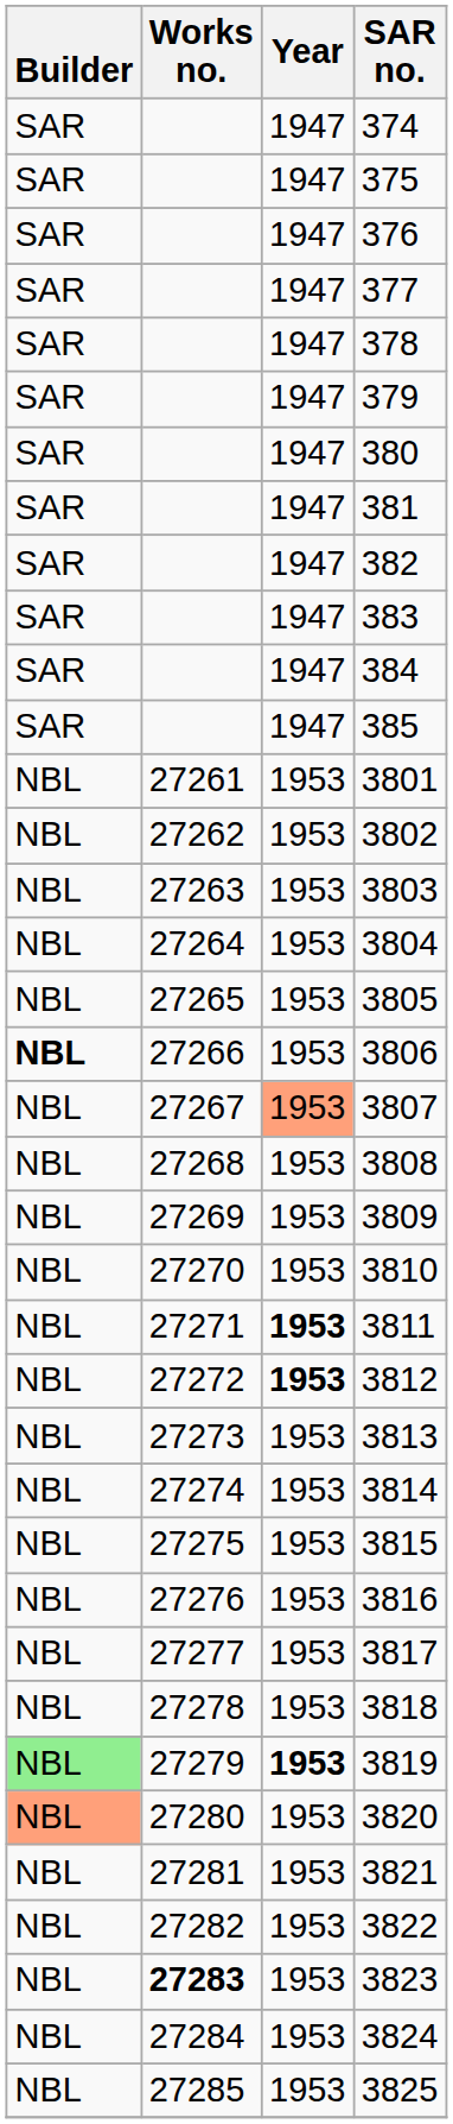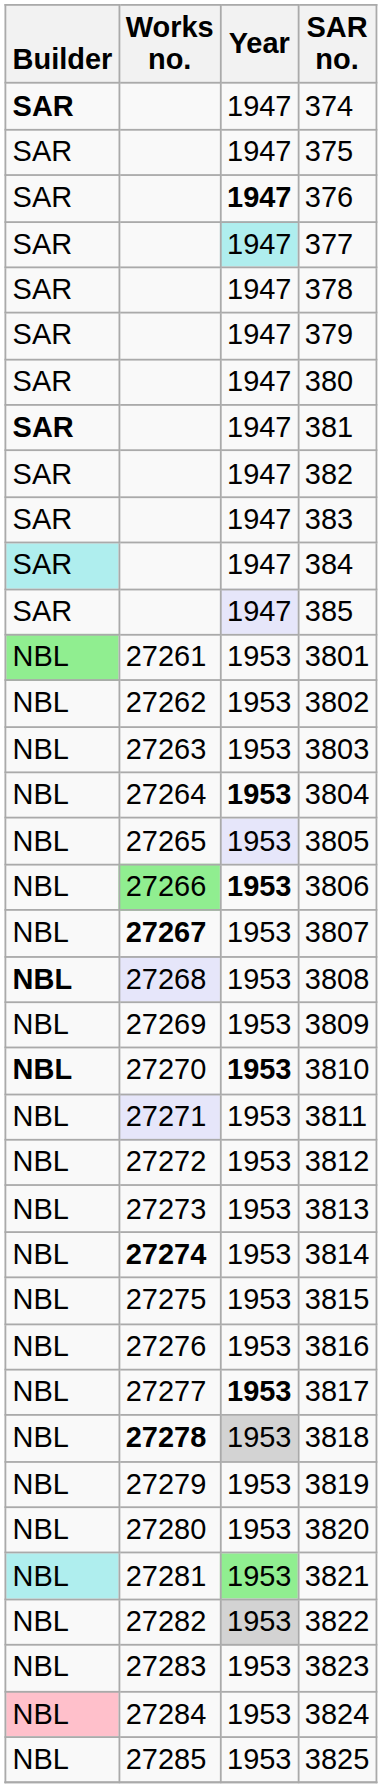374 | Builder: normal -> bold
376 | Year: normal -> bold
377 | Year: no background -> paleturquoise background
381 | Builder: normal -> bold
384 | Builder: no background -> paleturquoise background
385 | Year: no background -> lavender background
3801 | Builder: no background -> lightgreen background
3804 | Year: normal -> bold
3805 | Year: no background -> lavender background
3806 | Builder: bold -> normal
3806 | Works no.: no background -> lightgreen background
3806 | Year: normal -> bold
3807 | Works no.: normal -> bold
3807 | Year: lightsalmon background -> no background
3808 | Builder: normal -> bold
3808 | Works no.: no background -> lavender background
3810 | Builder: normal -> bold
3810 | Year: normal -> bold
3811 | Works no.: no background -> lavender background
3811 | Year: bold -> normal
3812 | Year: bold -> normal
3814 | Works no.: normal -> bold
3817 | Year: normal -> bold
3818 | Works no.: normal -> bold
3818 | Year: no background -> lightgrey background
3819 | Builder: lightgreen background -> no background
3819 | Year: bold -> normal
3820 | Builder: lightsalmon background -> no background
3821 | Builder: no background -> paleturquoise background
3821 | Year: no background -> lightgreen background
3822 | Year: no background -> lightgrey background
3823 | Works no.: bold -> normal
3824 | Builder: no background -> pink background
